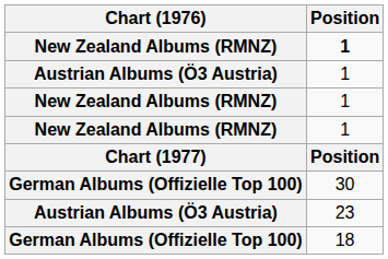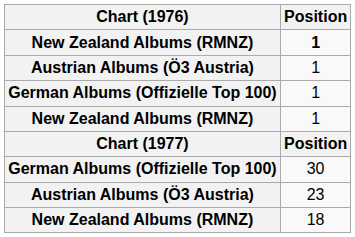row 4 | Chart (1976): New Zealand Albums (RMNZ) -> German Albums (Offizielle Top 100)
row 9 | Chart (1976): German Albums (Offizielle Top 100) -> New Zealand Albums (RMNZ)
